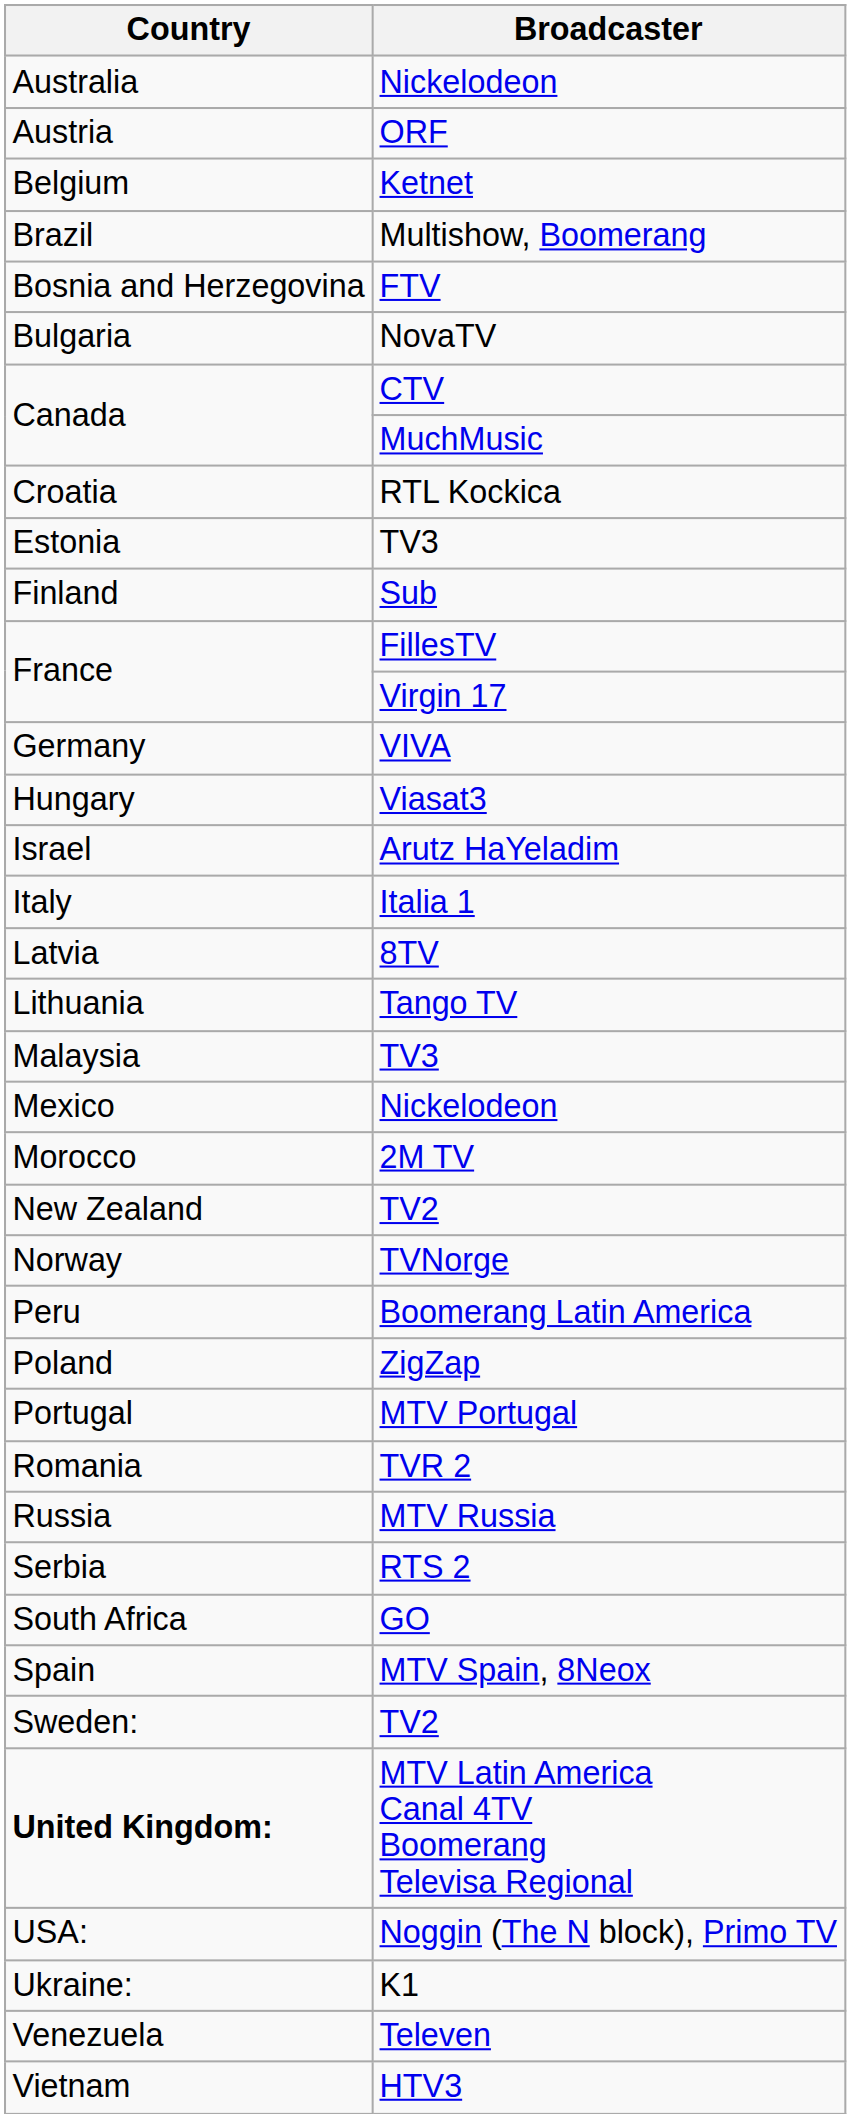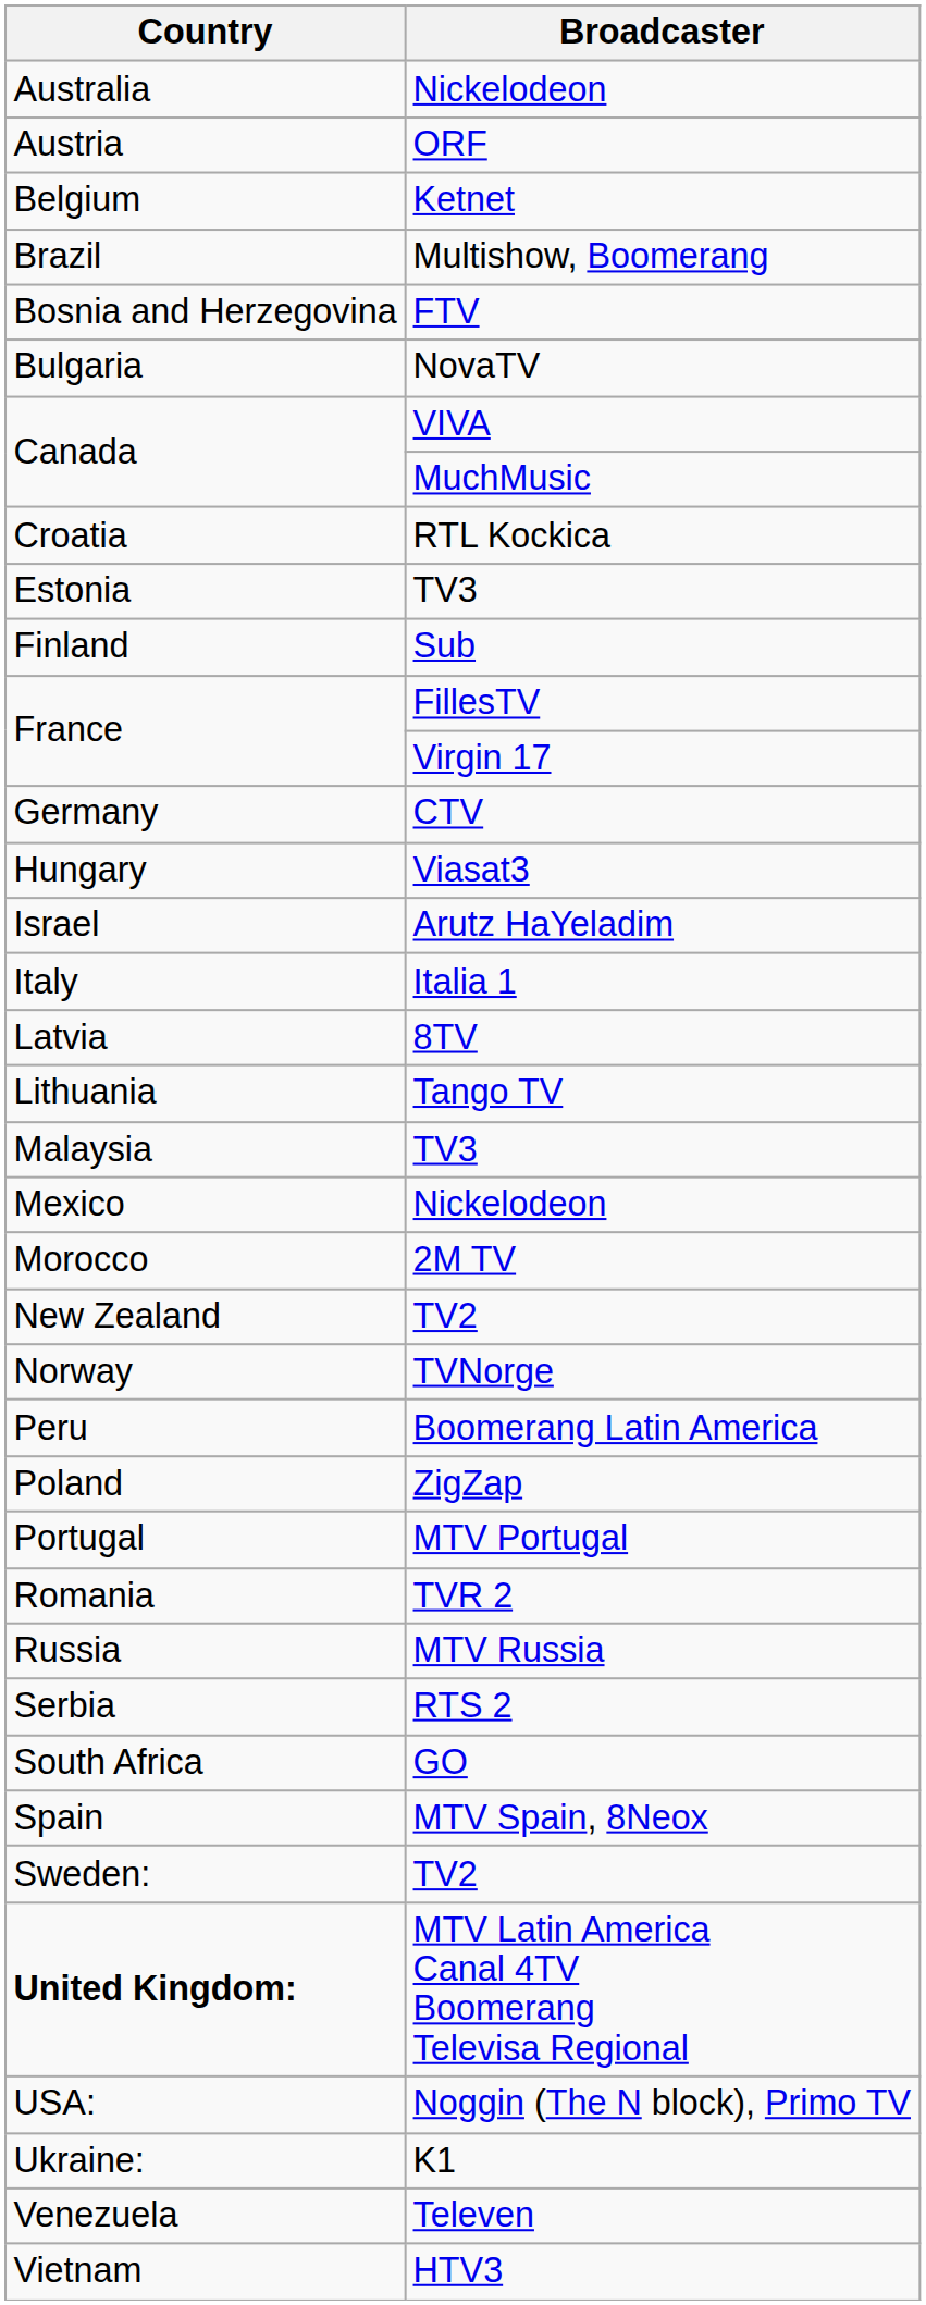row 8 | Broadcaster: CTV -> VIVA
row 15 | Broadcaster: VIVA -> CTV
